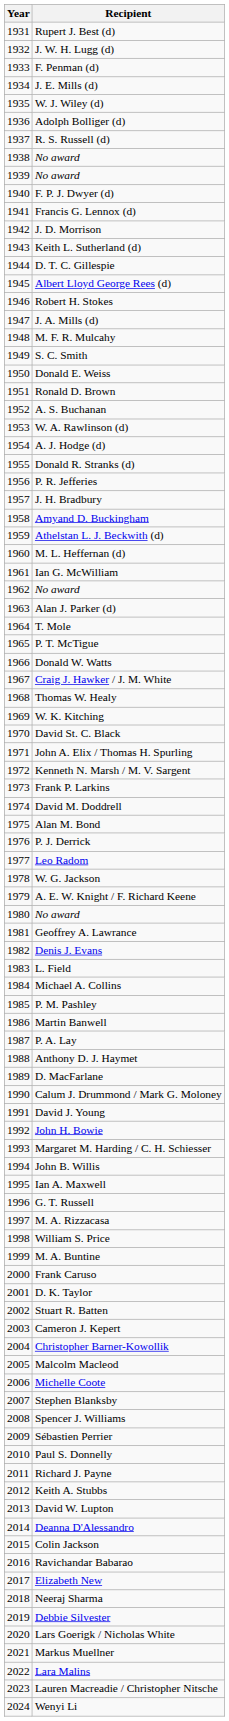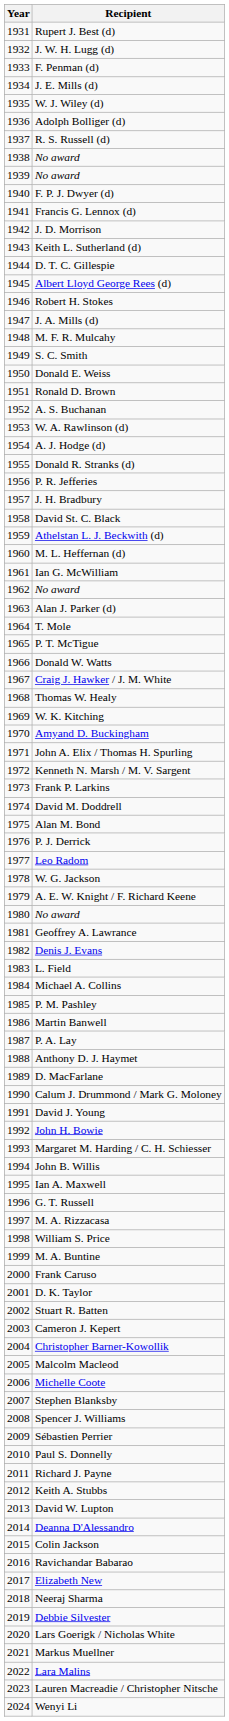row 29 | Recipient: Amyand D. Buckingham -> David St. C. Black
row 41 | Recipient: David St. C. Black -> Amyand D. Buckingham
